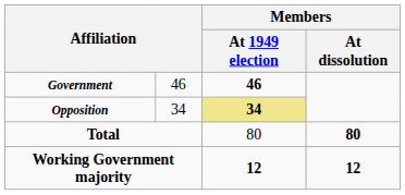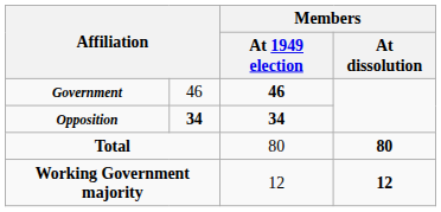Opposition | column 2: normal -> bold
Opposition | Members / At 1949 election: khaki background -> no background
Working Government majority | Members / At 1949 election: bold -> normal
